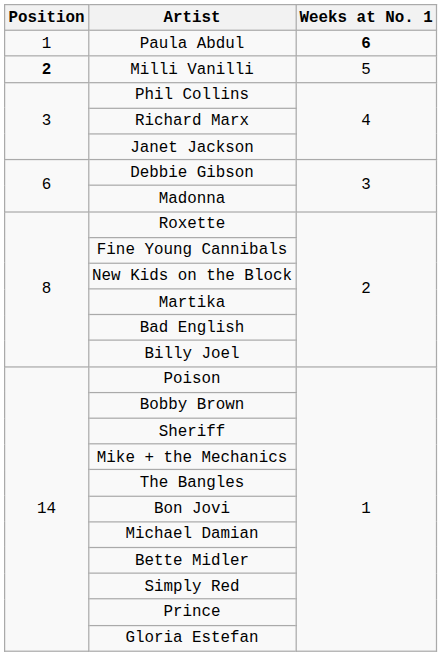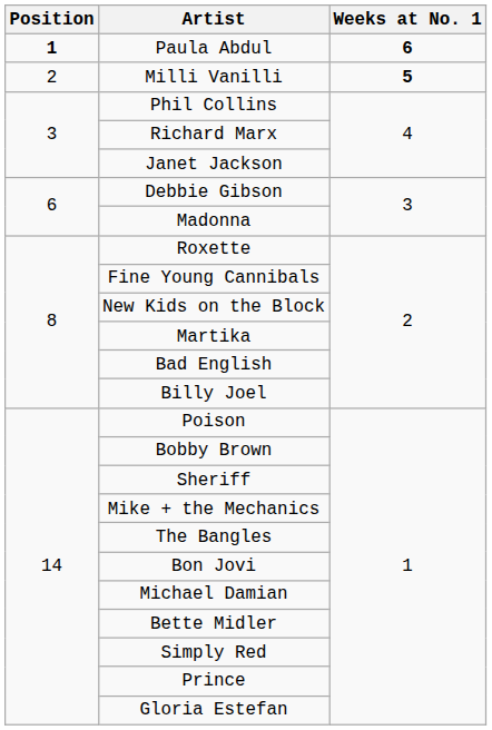Paula Abdul | Position: normal -> bold
Milli Vanilli | Position: bold -> normal
Milli Vanilli | Weeks at No. 1: normal -> bold
